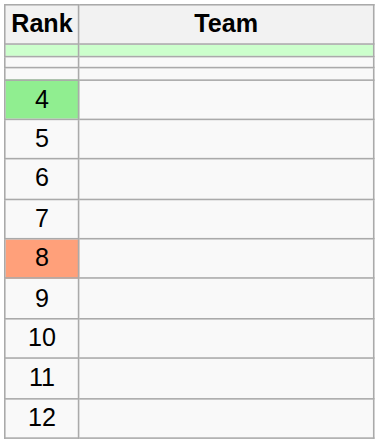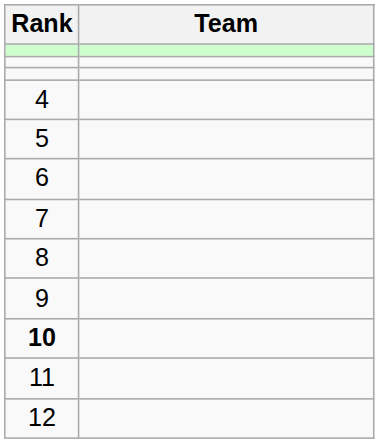row 5 | Rank: lightgreen background -> no background
row 9 | Rank: lightsalmon background -> no background
row 11 | Rank: normal -> bold
